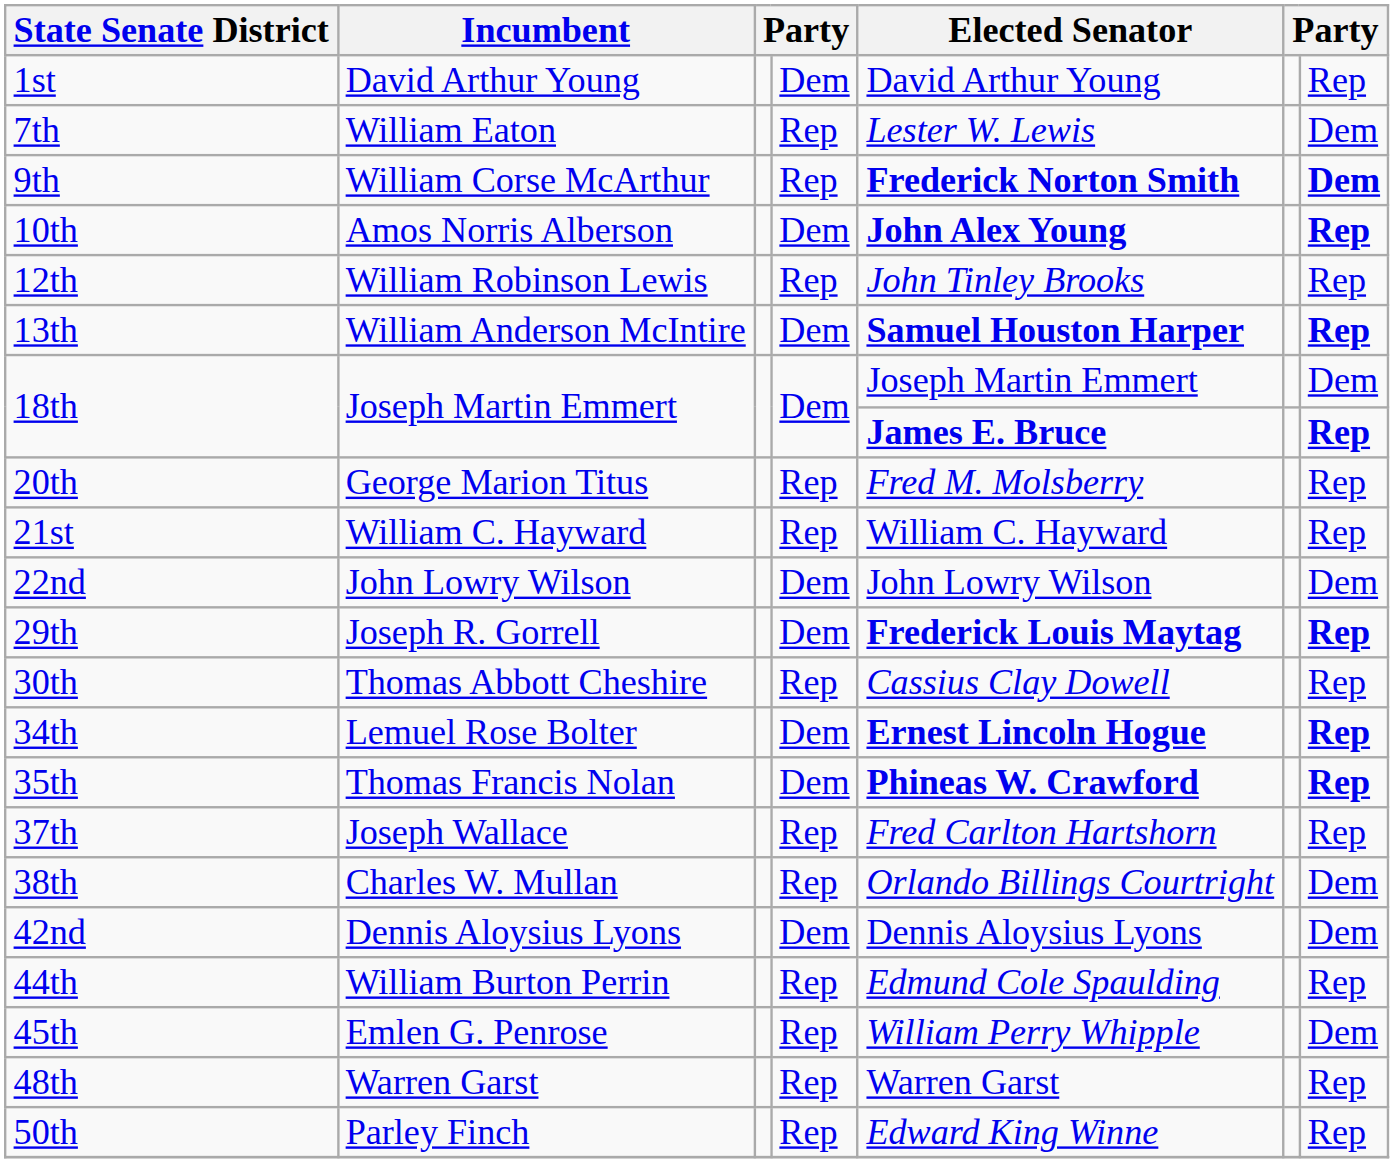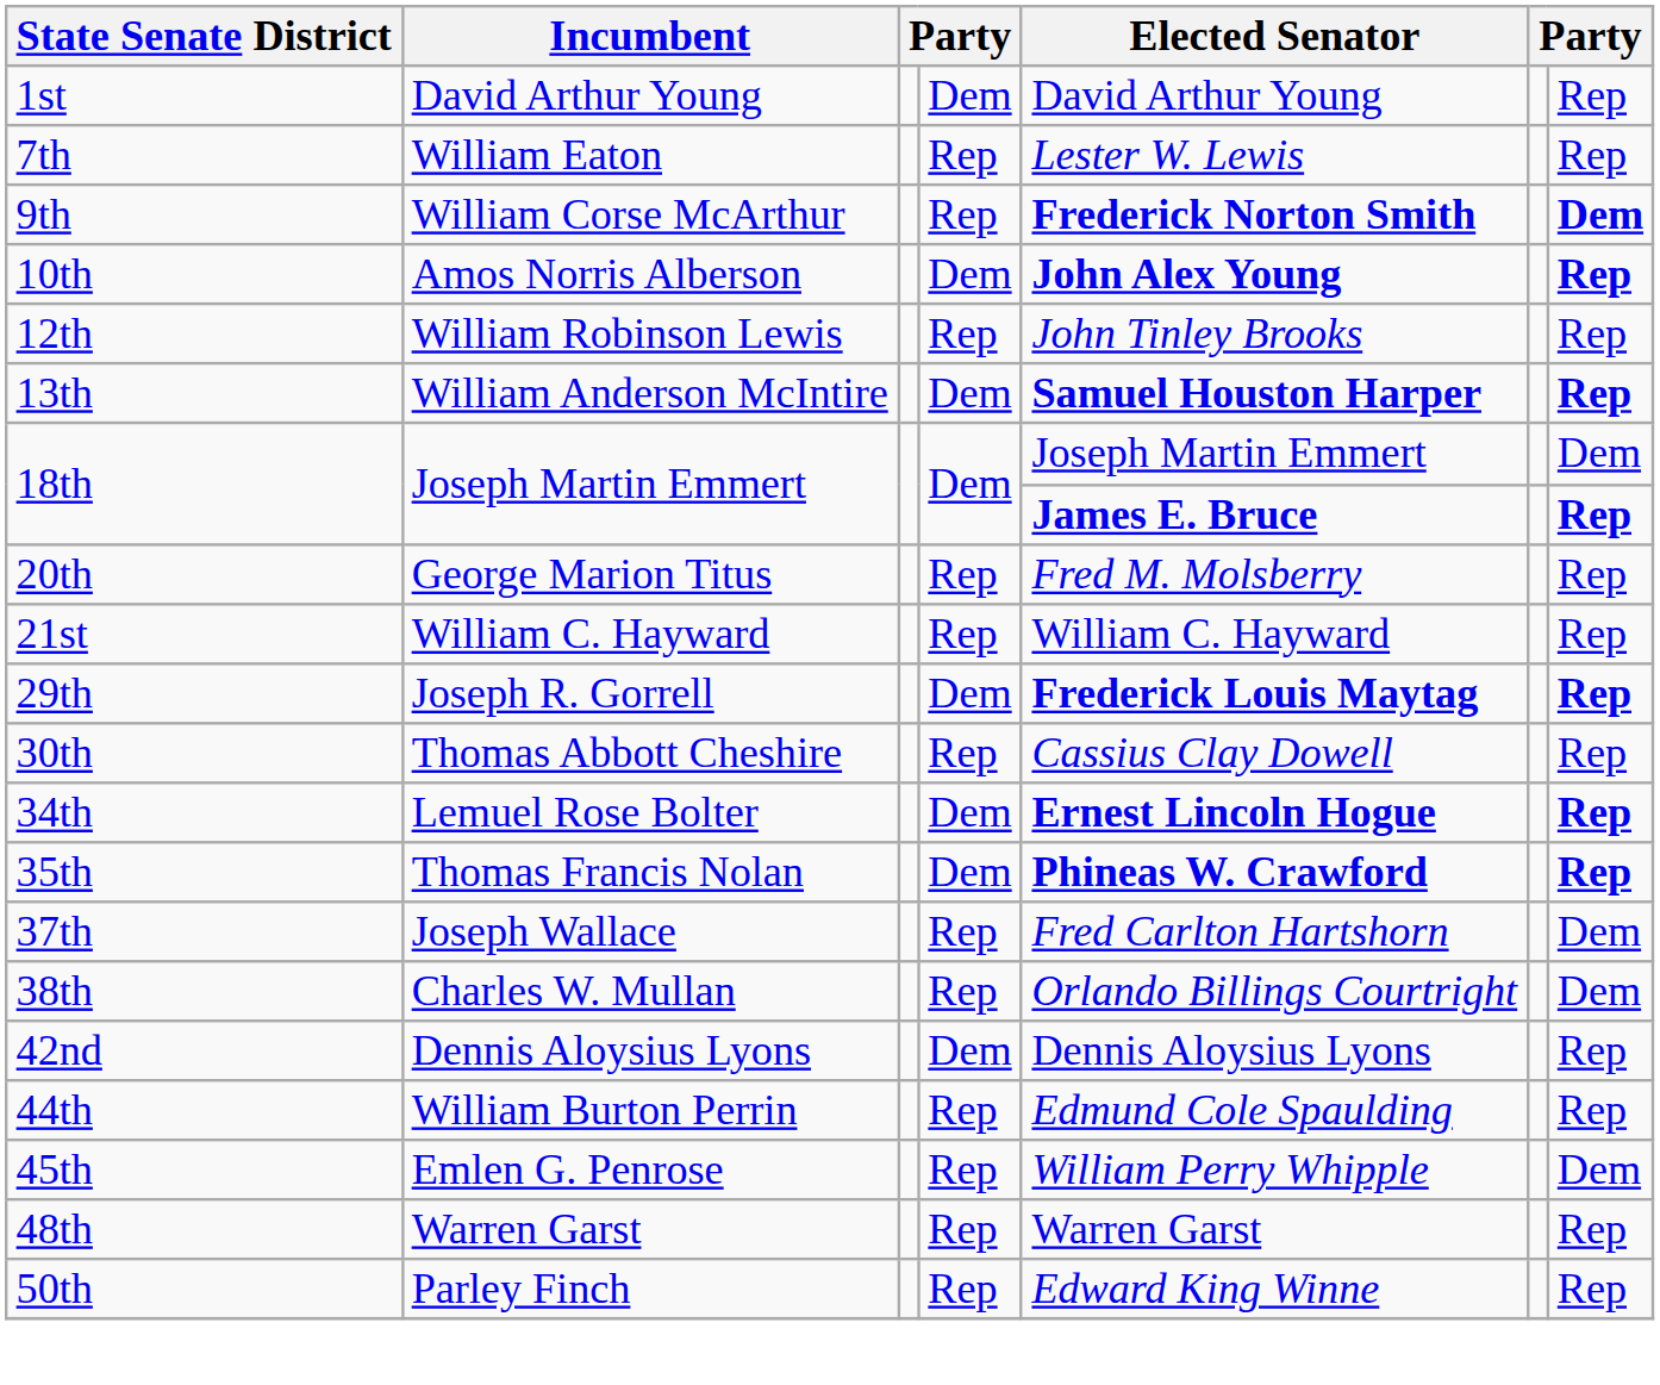7th | column 7: Dem -> Rep
- row: 22nd | John Lowry Wilson | Dem | John Lowry Wilson | Dem
37th | column 7: Rep -> Dem
42nd | column 7: Dem -> Rep
